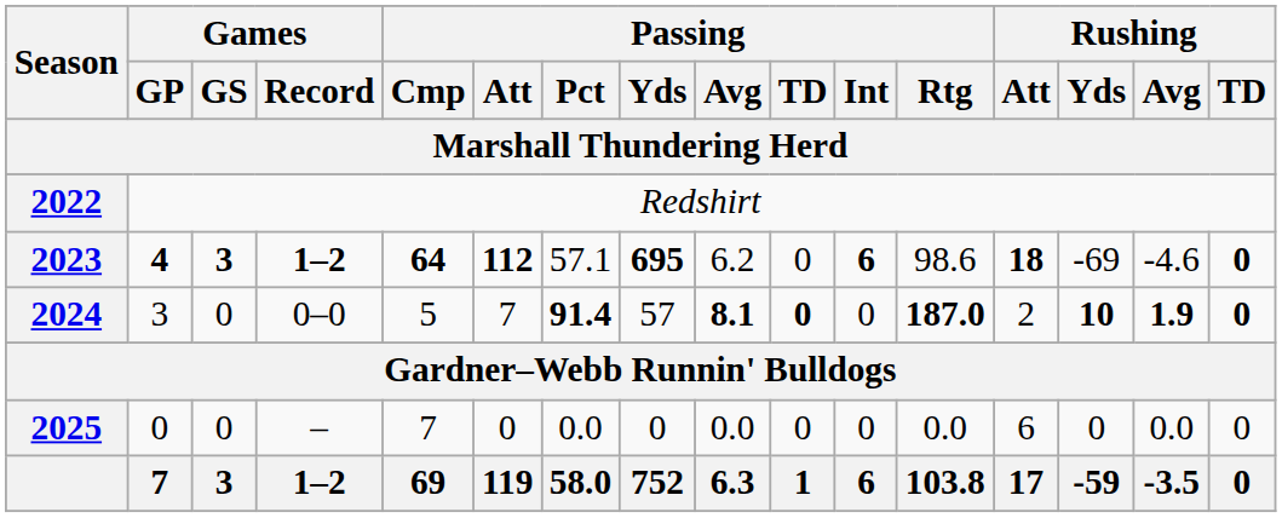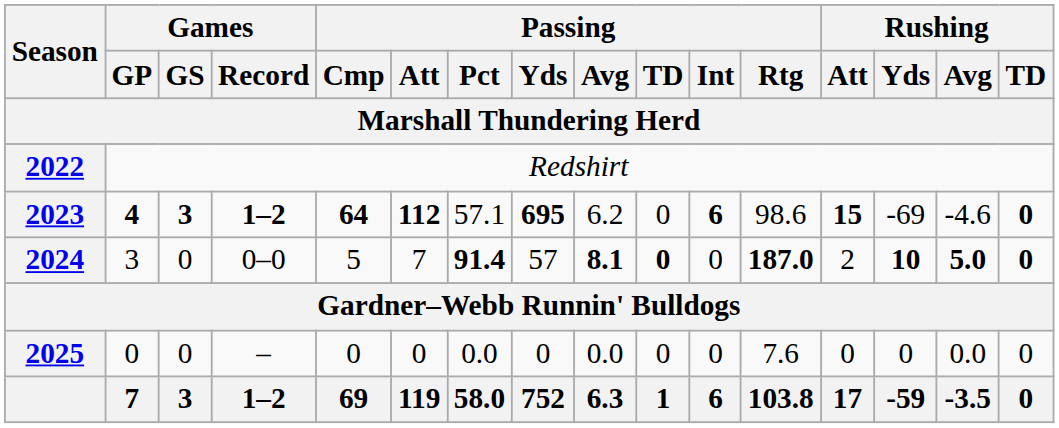2023 | Rushing / Att / Marshall Thundering Herd: 18 -> 15
2024 | Rushing / Avg / Marshall Thundering Herd: 1.9 -> 5.0
2025 | Passing / Cmp / Marshall Thundering Herd: 7 -> 0
2025 | Passing / Rtg / Marshall Thundering Herd: 0.0 -> 7.6
2025 | Rushing / Att / Marshall Thundering Herd: 6 -> 0
